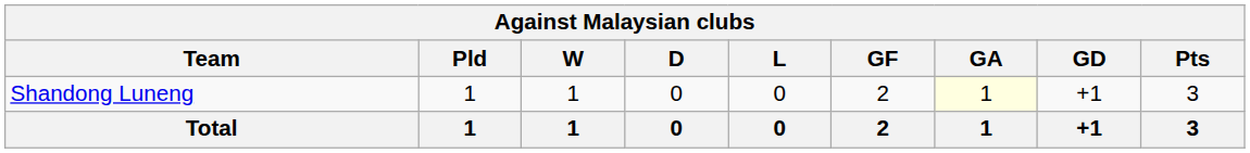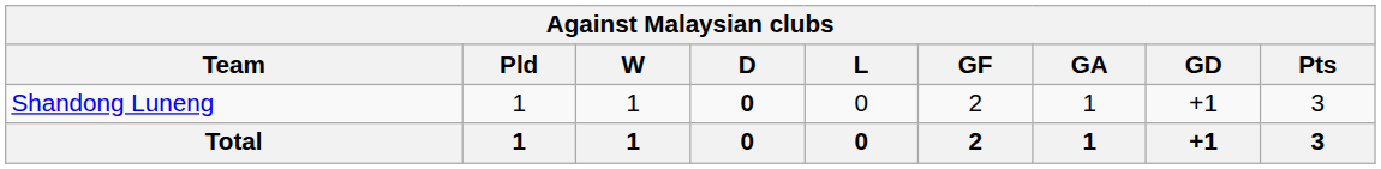Shandong Luneng | D: normal -> bold
Shandong Luneng | GA: lightyellow background -> no background
